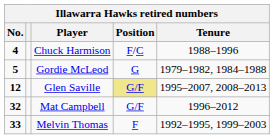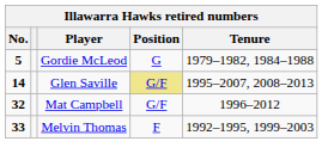- row: 4 | Chuck Harmison | F/C | 1988–1996
Glen Saville | No.: 12 -> 14
